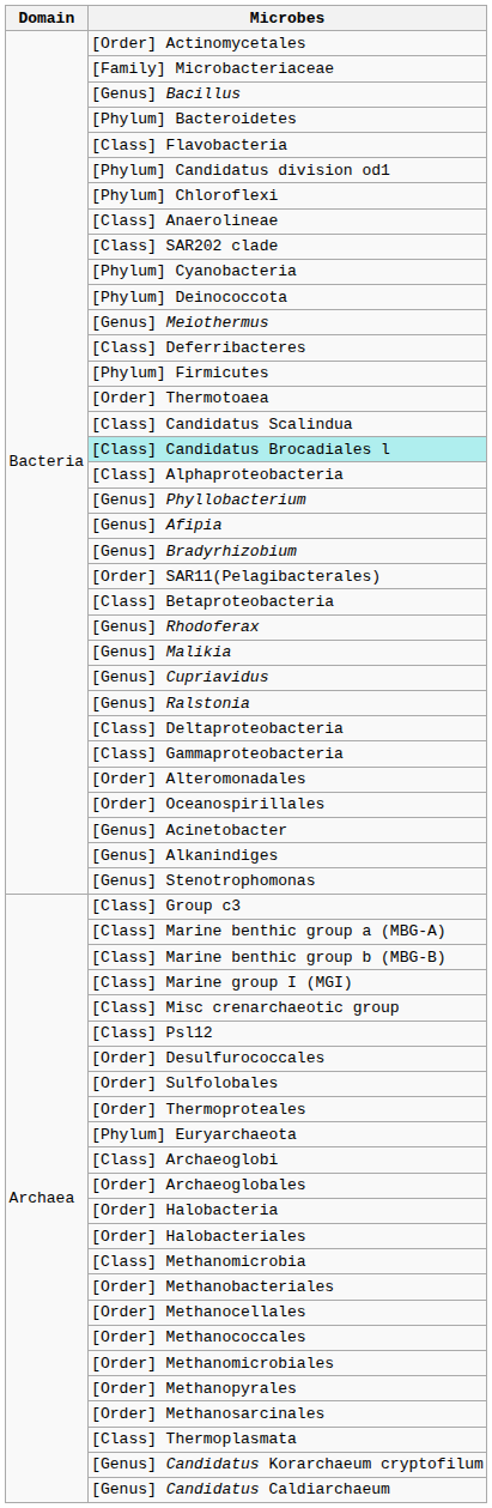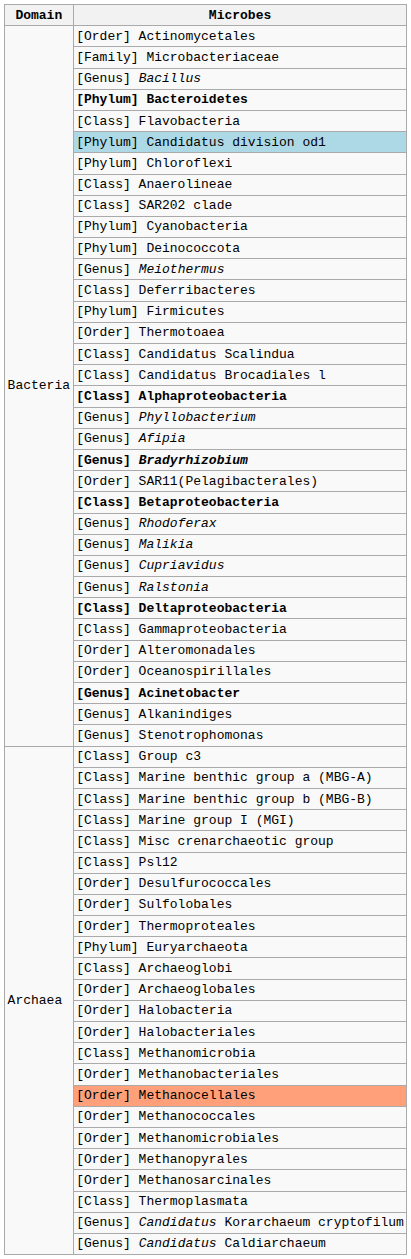[Phylum] Bacteroidetes | Microbes: normal -> bold
[Phylum] Candidatus division od1 | Microbes: no background -> lightblue background
[Class] Candidatus Brocadiales l | Microbes: paleturquoise background -> no background
[Class] Alphaproteobacteria | Microbes: normal -> bold
[Genus] Bradyrhizobium | Microbes: normal -> bold
[Class] Betaproteobacteria | Microbes: normal -> bold
[Class] Deltaproteobacteria | Microbes: normal -> bold
[Genus] Acinetobacter | Microbes: normal -> bold
[Order] Methanocellales | Microbes: no background -> lightsalmon background
